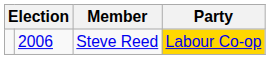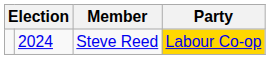Steve Reed | column 2: 2006 -> 2024
